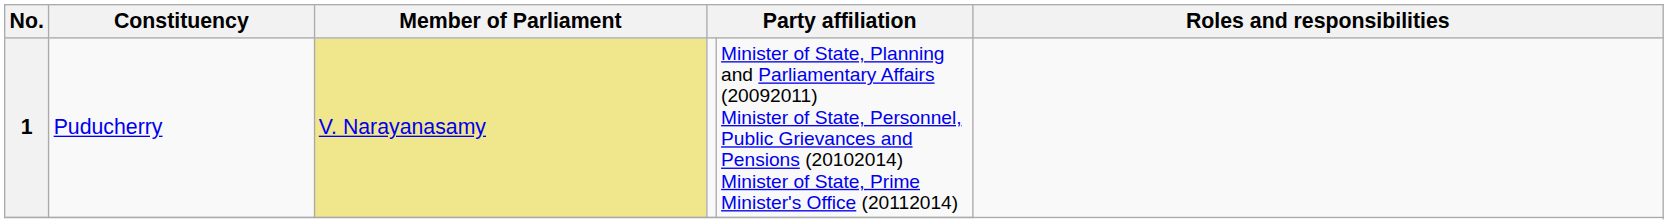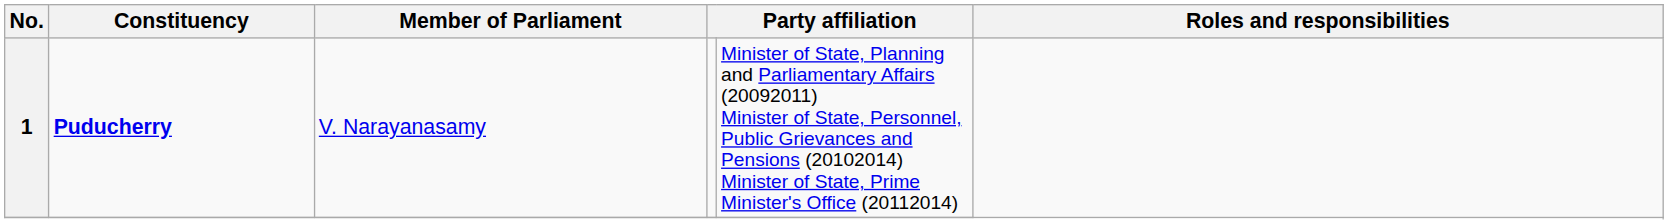1 | Constituency: normal -> bold
1 | Member of Parliament: khaki background -> no background
